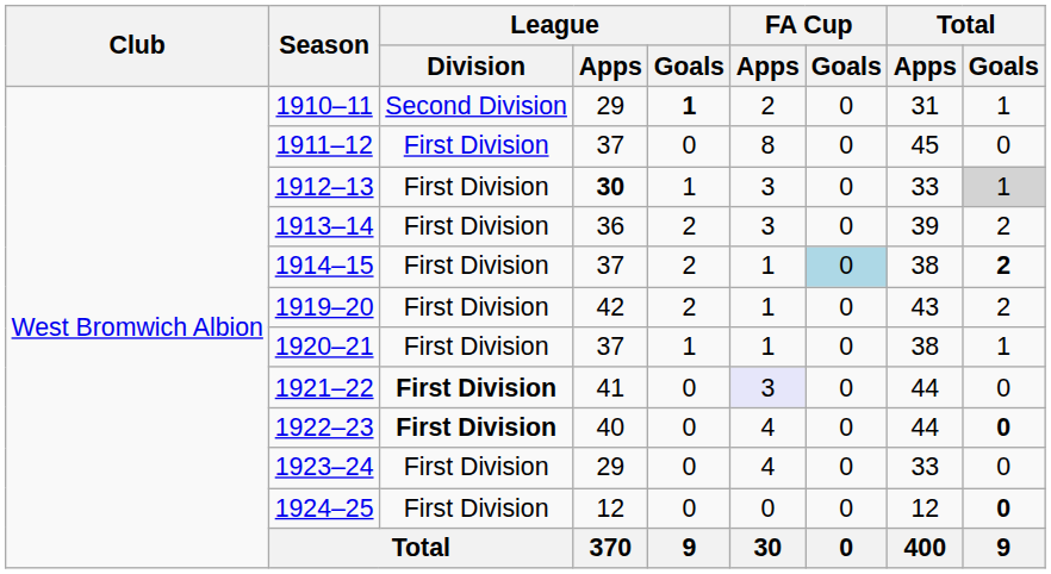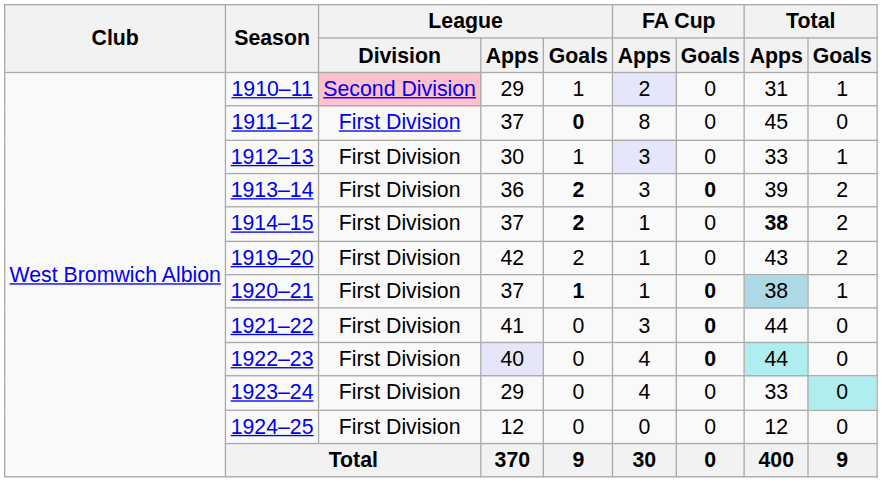1910–11 | League / Division: no background -> pink background
1910–11 | League / Goals: bold -> normal
1910–11 | FA Cup / Apps: no background -> lavender background
1911–12 | League / Goals: normal -> bold
1912–13 | League / Apps: bold -> normal
1912–13 | FA Cup / Apps: no background -> lavender background
1912–13 | Total / Goals: lightgrey background -> no background
1913–14 | League / Goals: normal -> bold
1913–14 | FA Cup / Goals: normal -> bold
1914–15 | League / Goals: normal -> bold
1914–15 | FA Cup / Goals: lightblue background -> no background
1914–15 | Total / Apps: normal -> bold
1914–15 | Total / Goals: bold -> normal
1920–21 | League / Goals: normal -> bold
1920–21 | FA Cup / Goals: normal -> bold
1920–21 | Total / Apps: no background -> lightblue background
1921–22 | League / Division: bold -> normal
1921–22 | FA Cup / Apps: lavender background -> no background
1921–22 | FA Cup / Goals: normal -> bold
1922–23 | League / Division: bold -> normal
1922–23 | League / Apps: no background -> lavender background
1922–23 | FA Cup / Goals: normal -> bold
1922–23 | Total / Apps: no background -> paleturquoise background
1922–23 | Total / Goals: bold -> normal
1923–24 | Total / Goals: no background -> paleturquoise background
1924–25 | Total / Goals: bold -> normal
